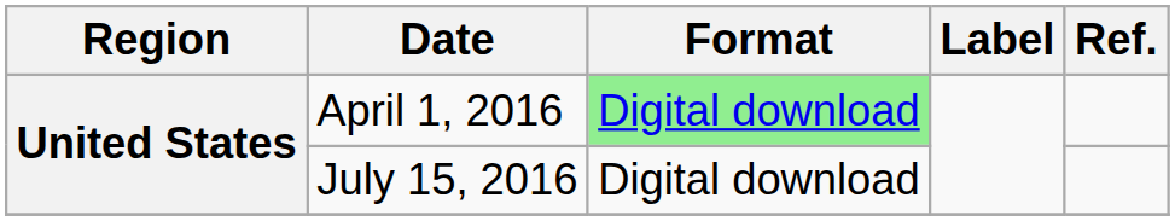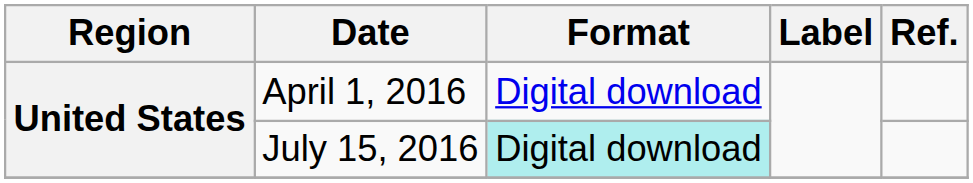April 1, 2016 | Format: lightgreen background -> no background
July 15, 2016 | Format: no background -> paleturquoise background
